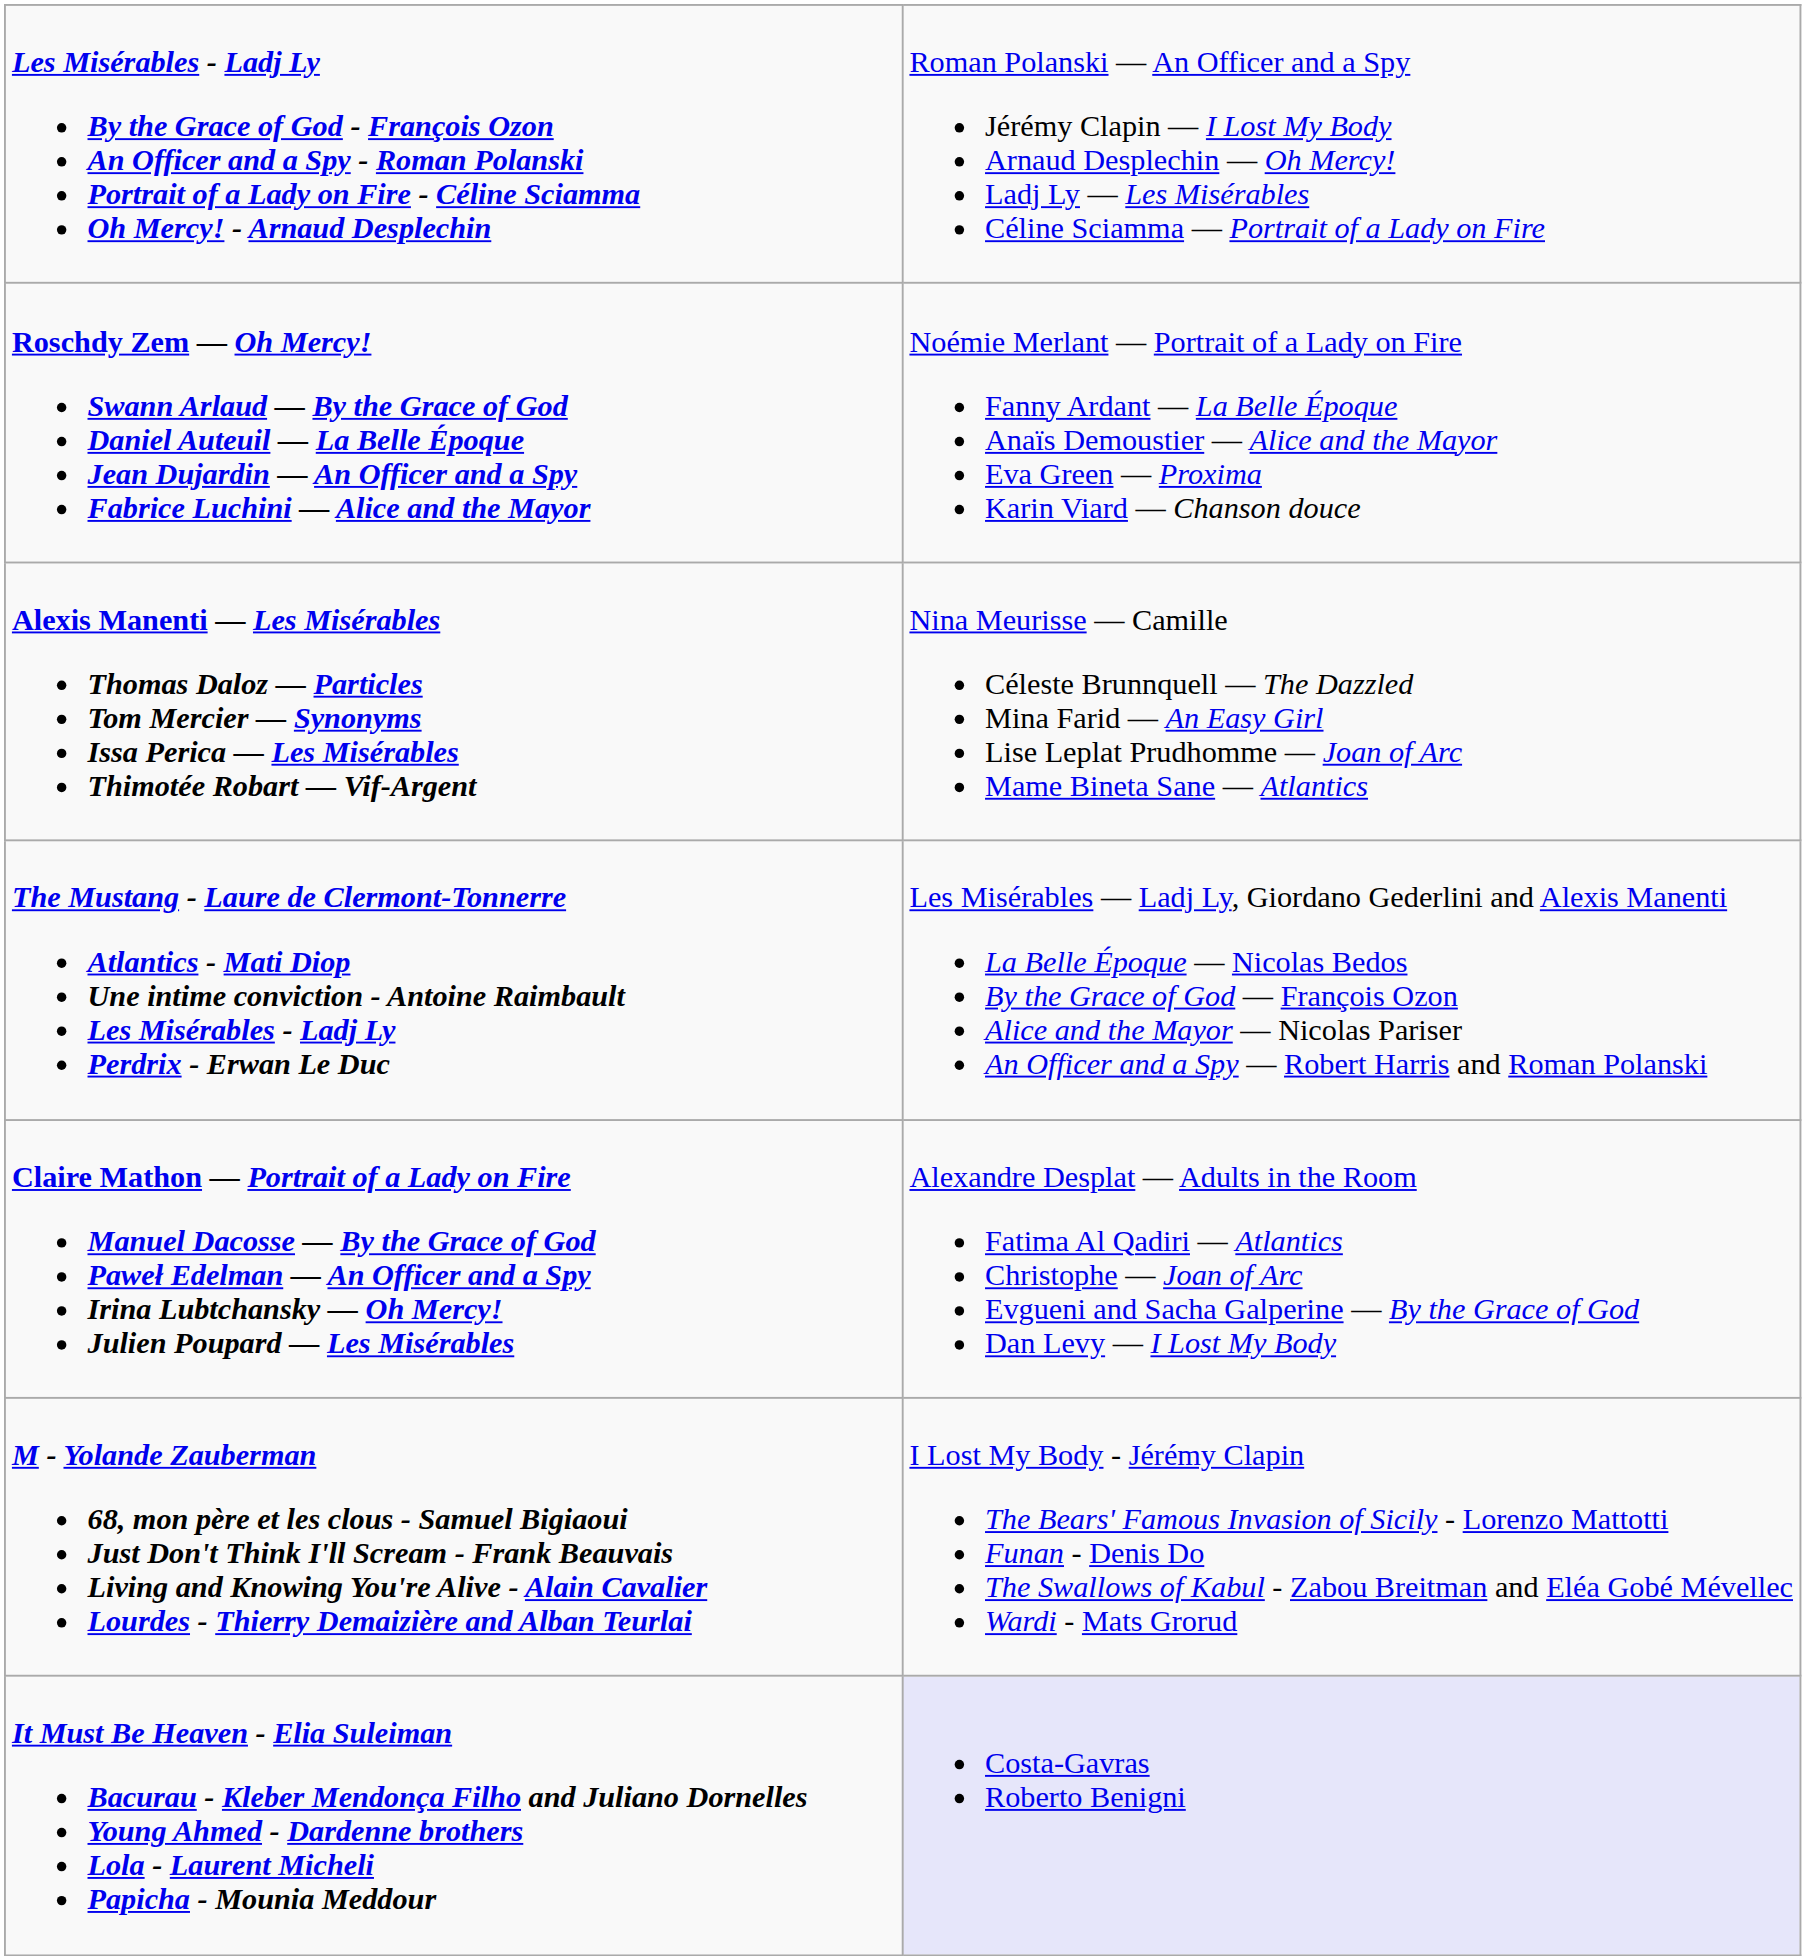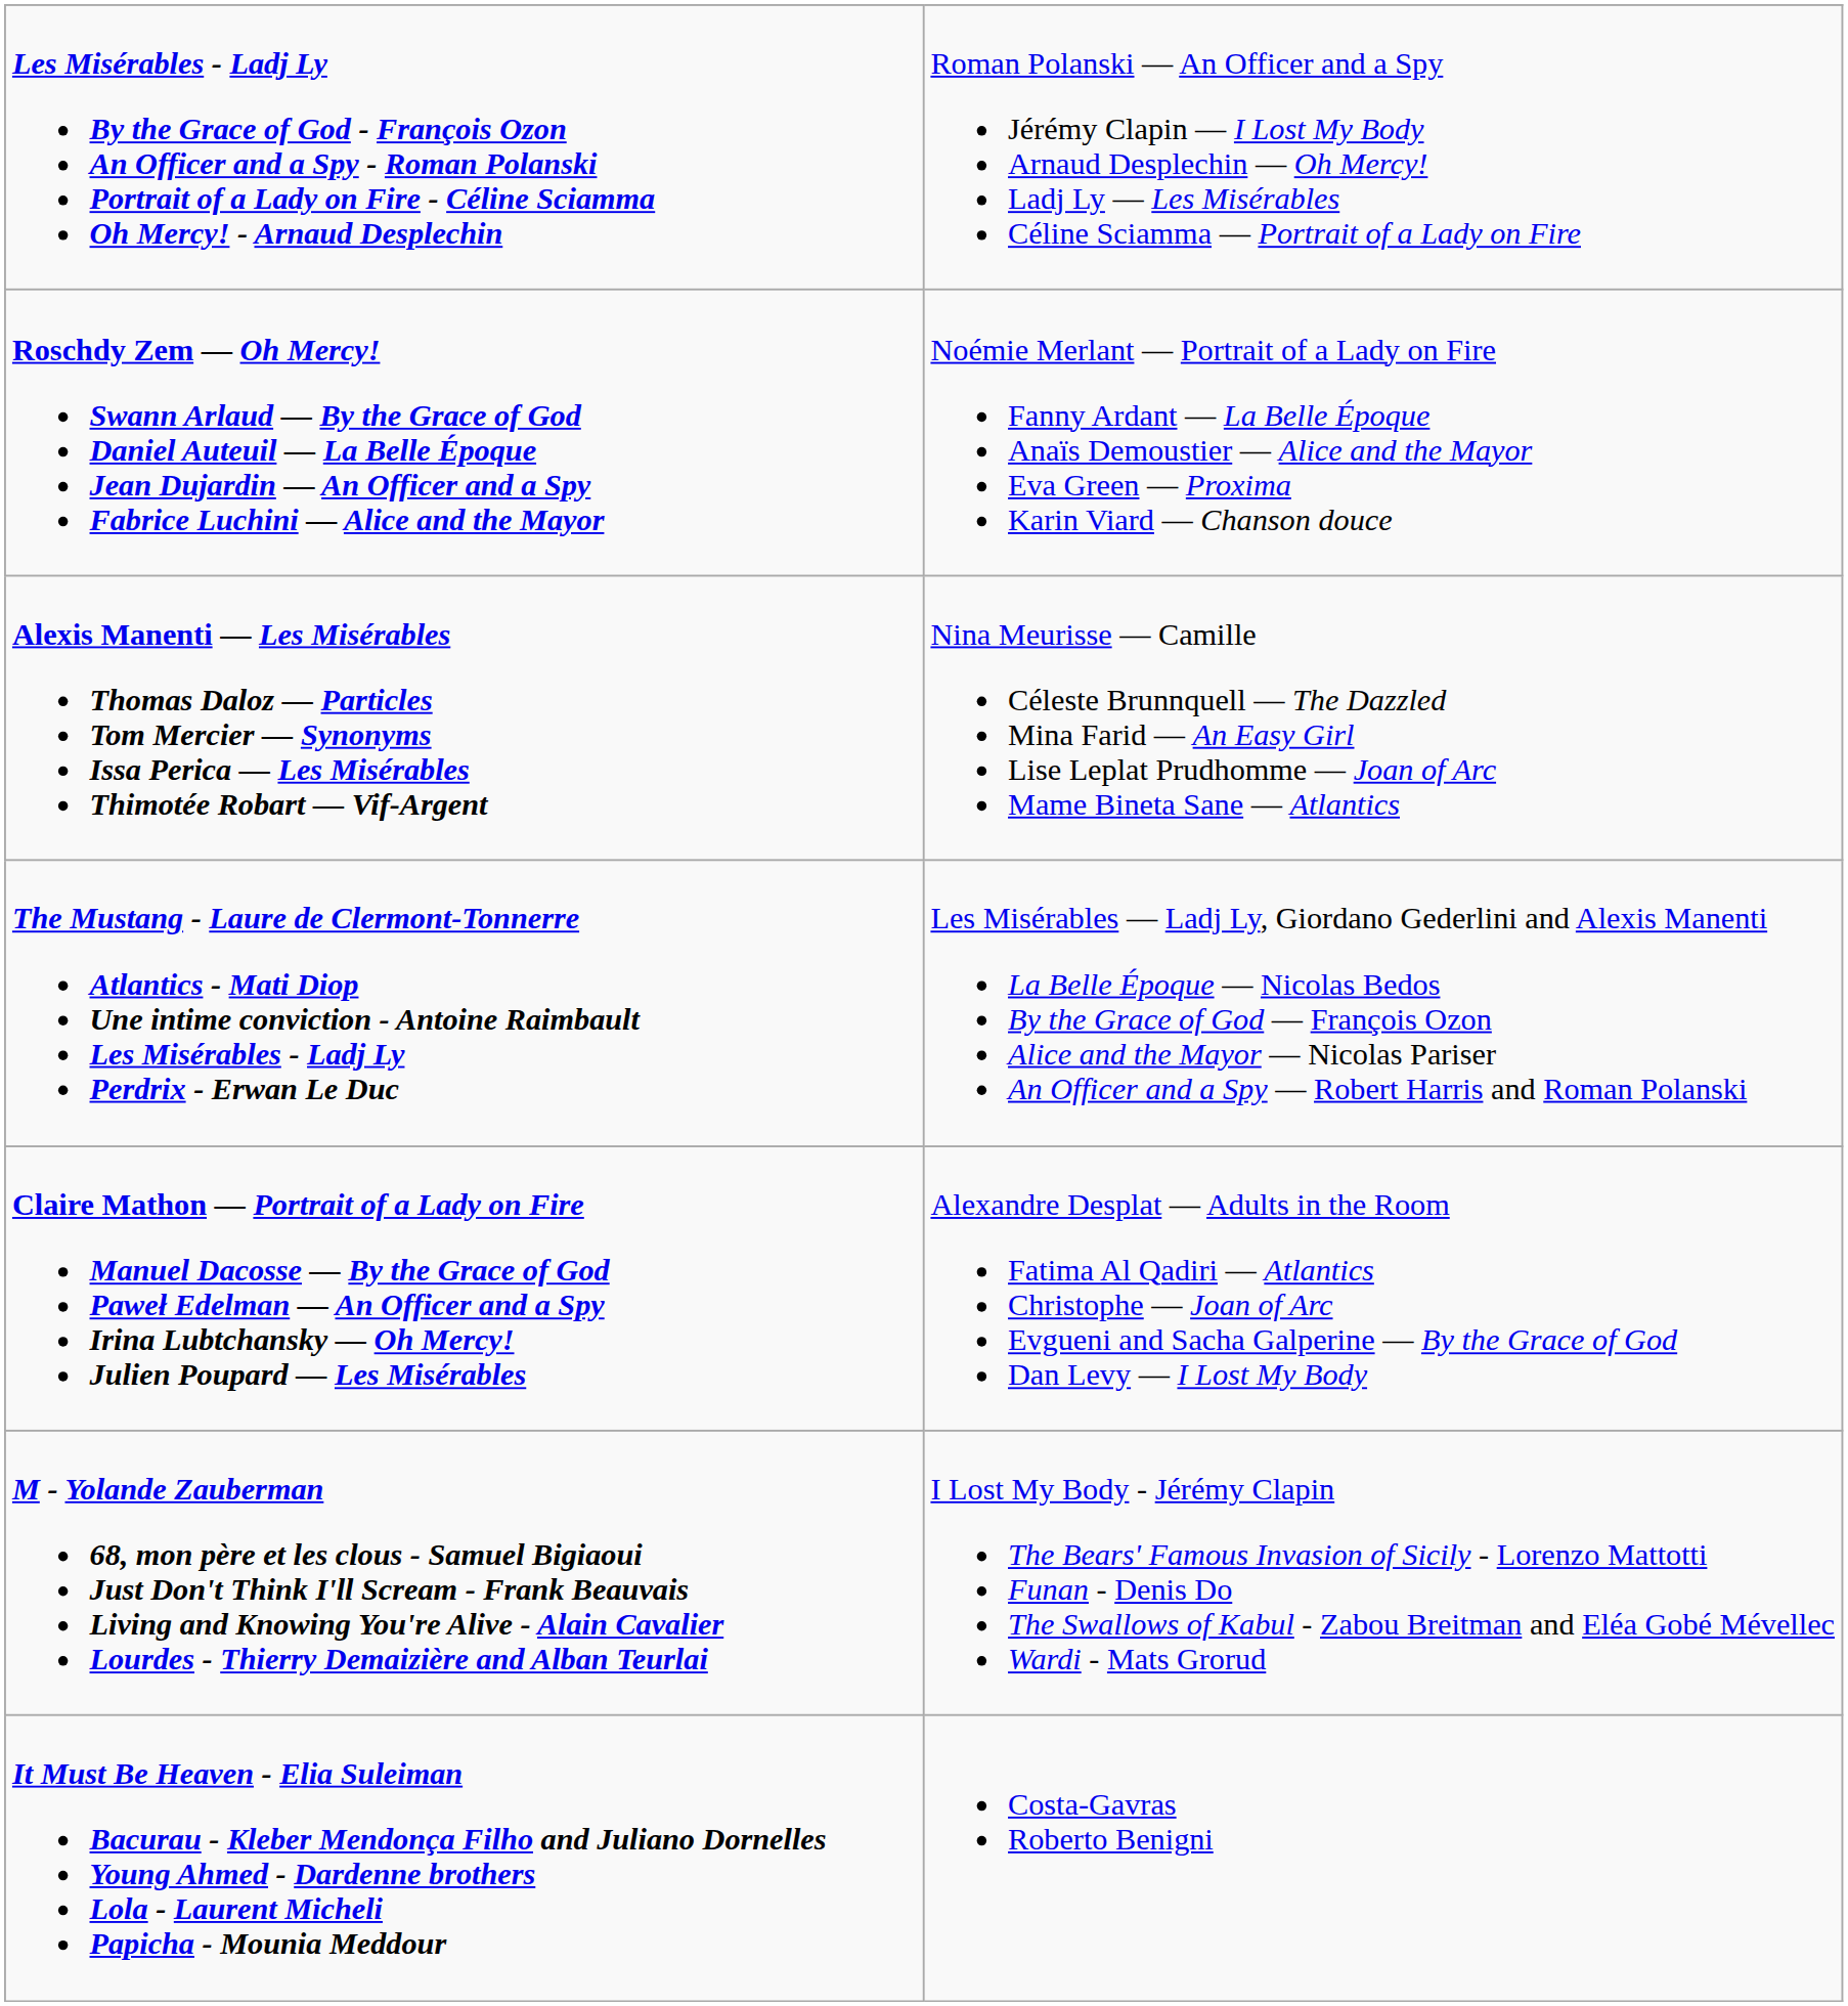row 7 | column 2: lavender background -> no background
